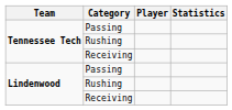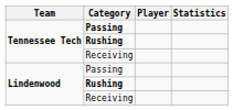Tennessee Tech / Passing | Category: normal -> bold
Tennessee Tech / Rushing | Category: normal -> bold
Lindenwood / Rushing | Category: normal -> bold
